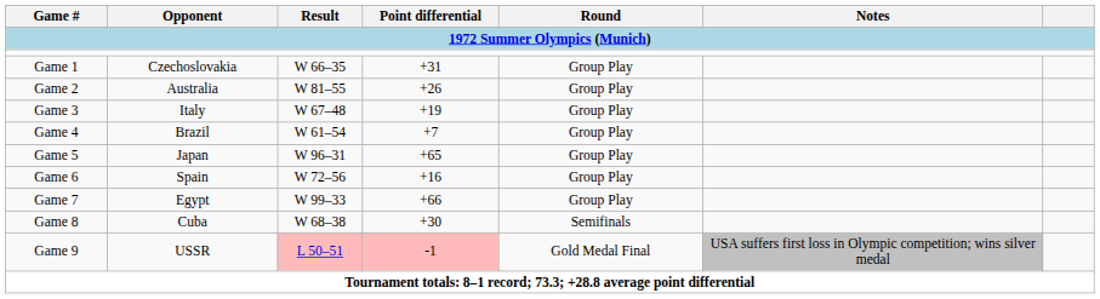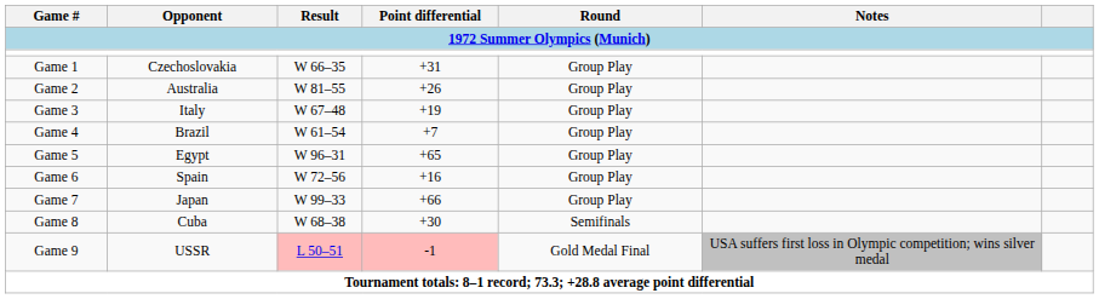Game 5 | Opponent: Japan -> Egypt
Game 7 | Opponent: Egypt -> Japan
